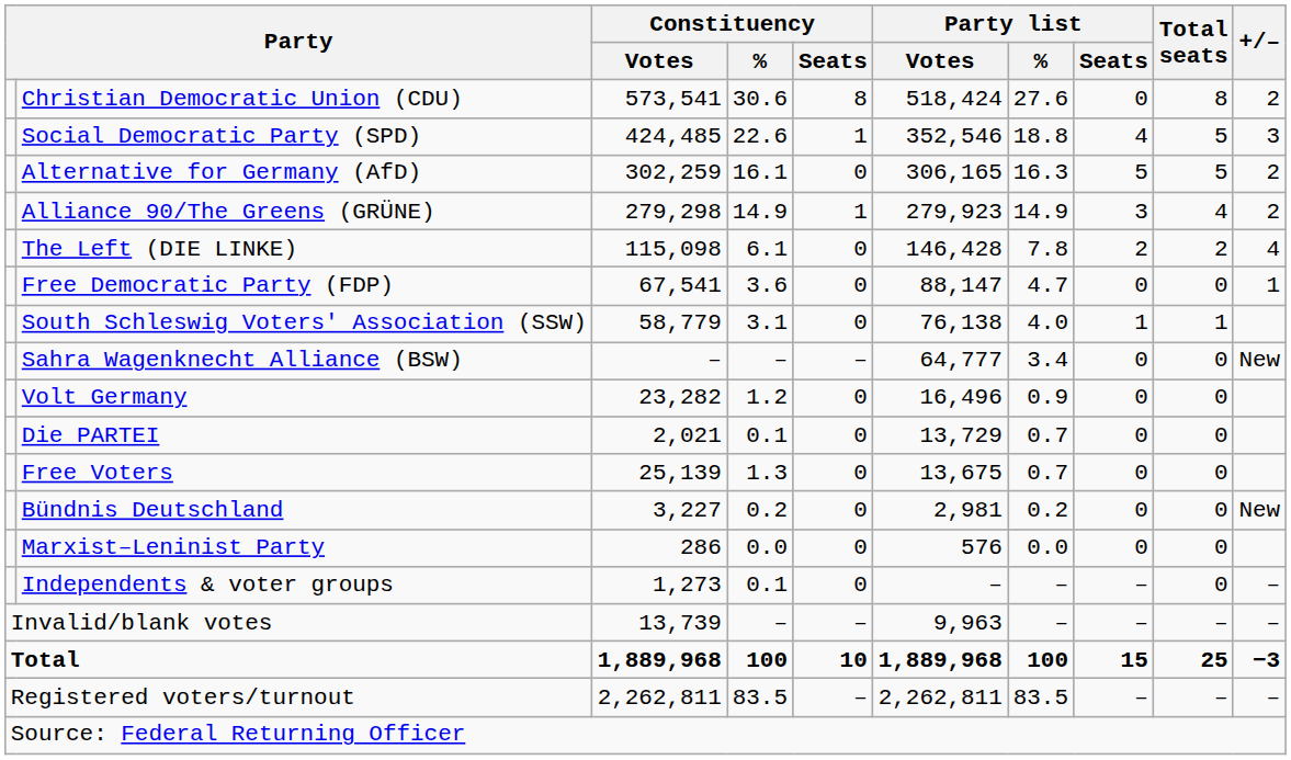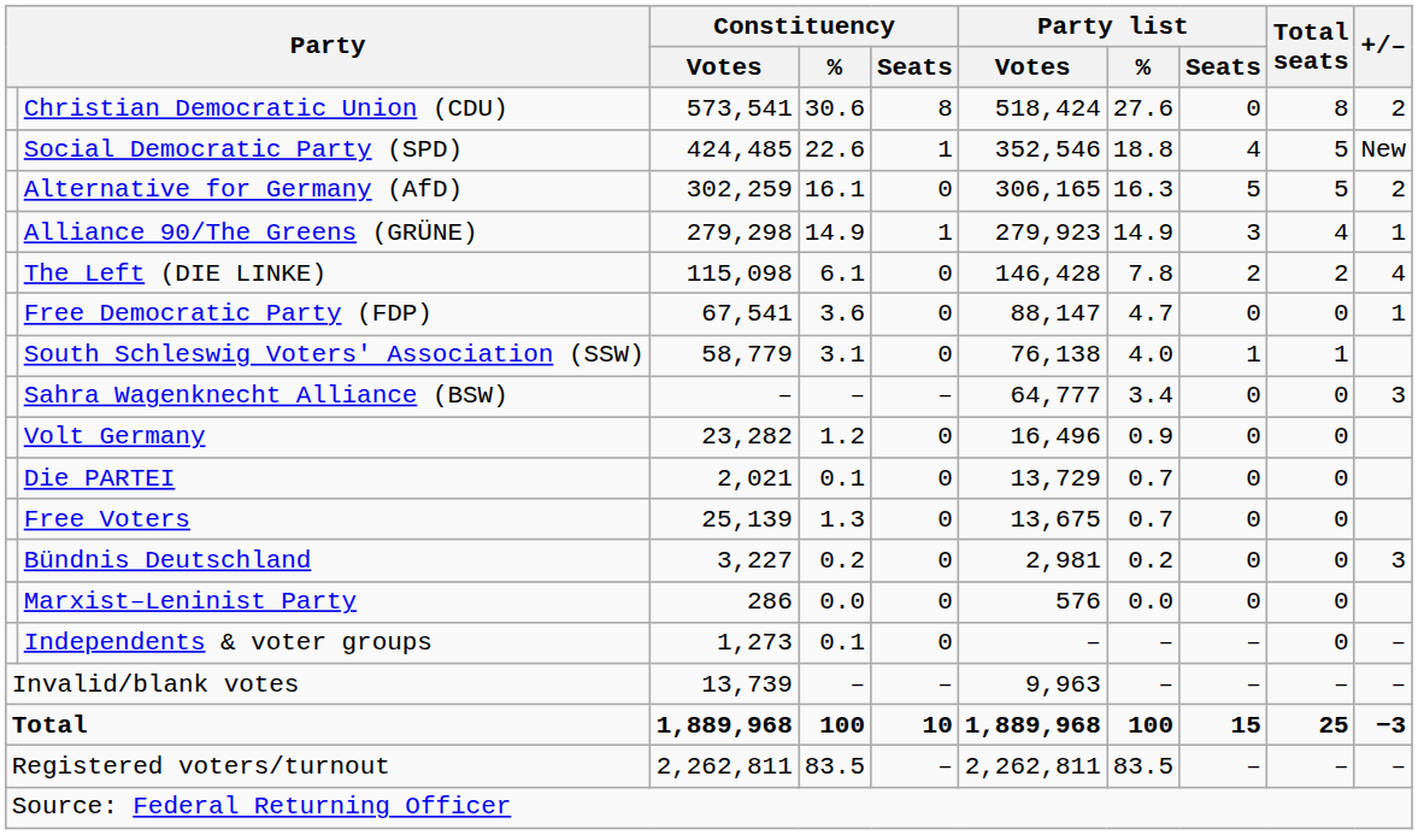Social Democratic Party (SPD) | +/–: 3 -> New
Alliance 90/The Greens (GRÜNE) | +/–: 2 -> 1
Sahra Wagenknecht Alliance (BSW) | +/–: New -> 3
Bündnis Deutschland | +/–: New -> 3
